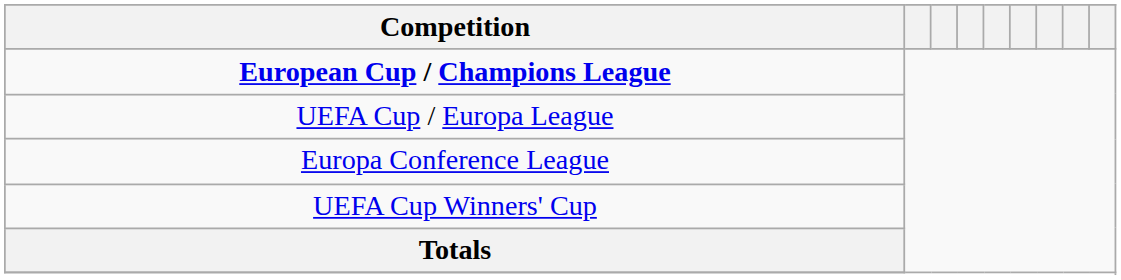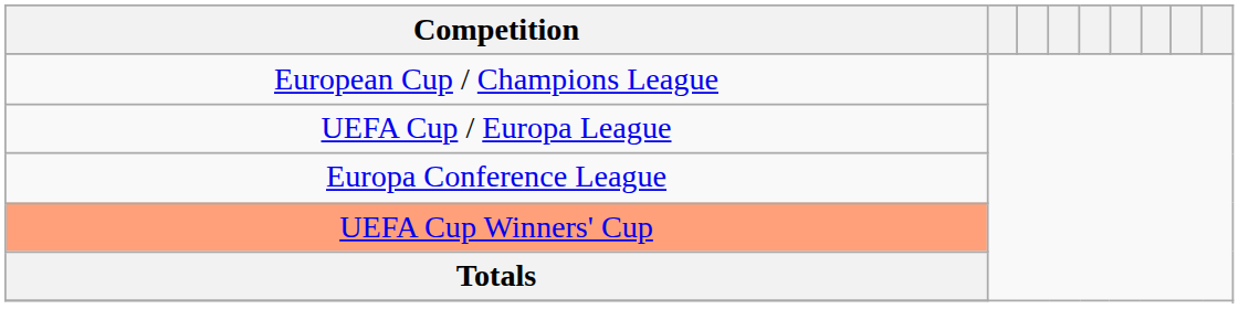European Cup / Champions League | Competition: bold -> normal
UEFA Cup Winners' Cup | Competition: no background -> lightsalmon background
